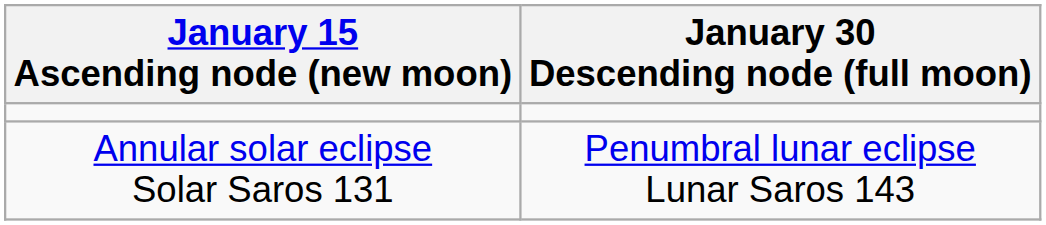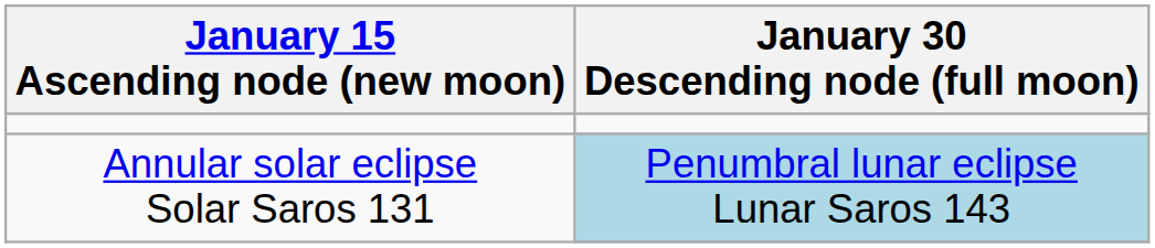Annular solar eclipse Solar Saros 131 | January 30 Descending node (full moon): no background -> lightblue background
